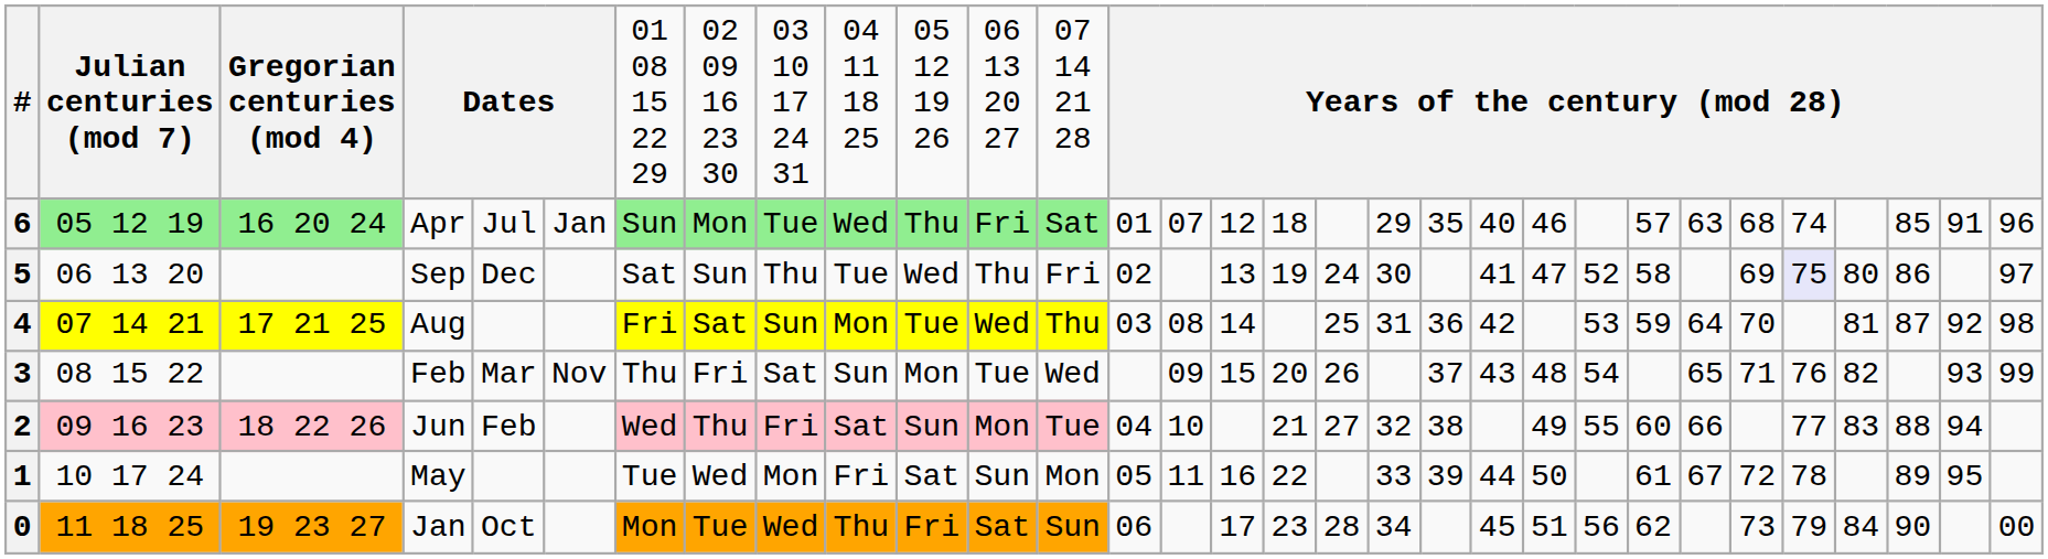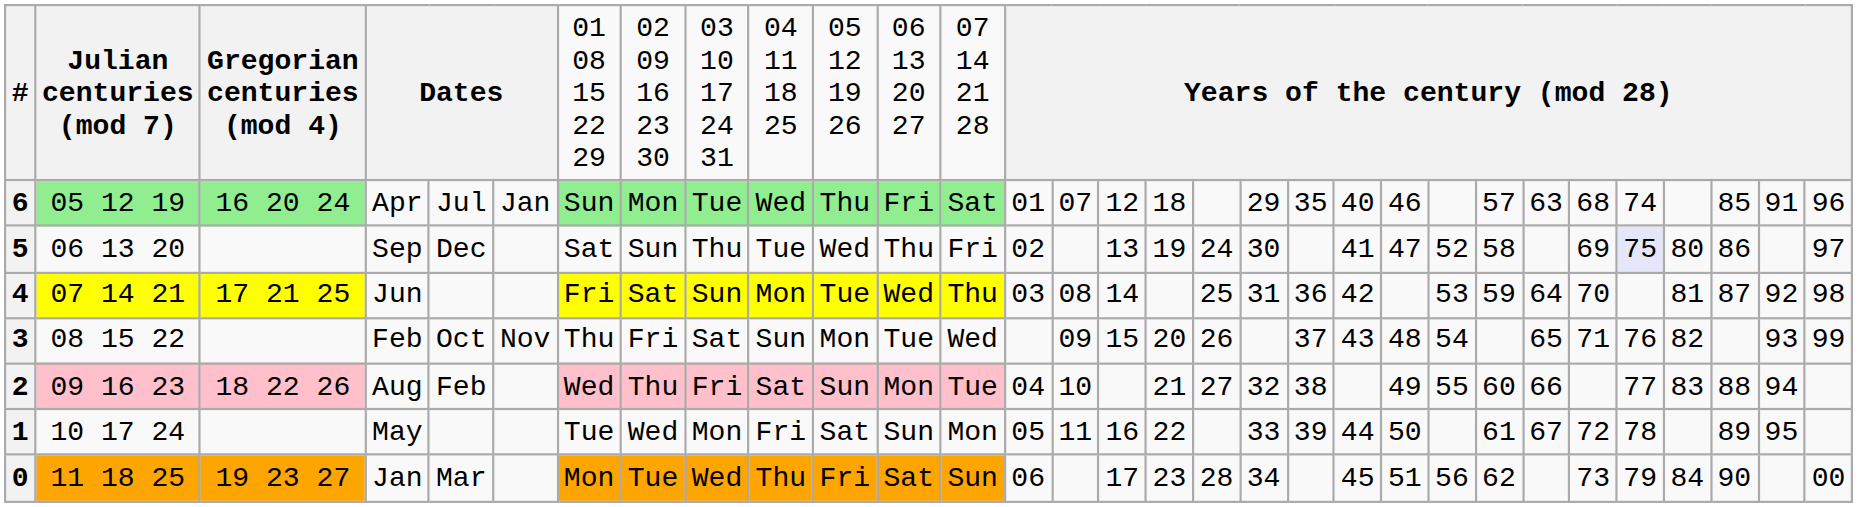4 | column 4: Aug -> Jun
3 | column 5: Mar -> Oct
2 | column 4: Jun -> Aug
0 | column 5: Oct -> Mar
